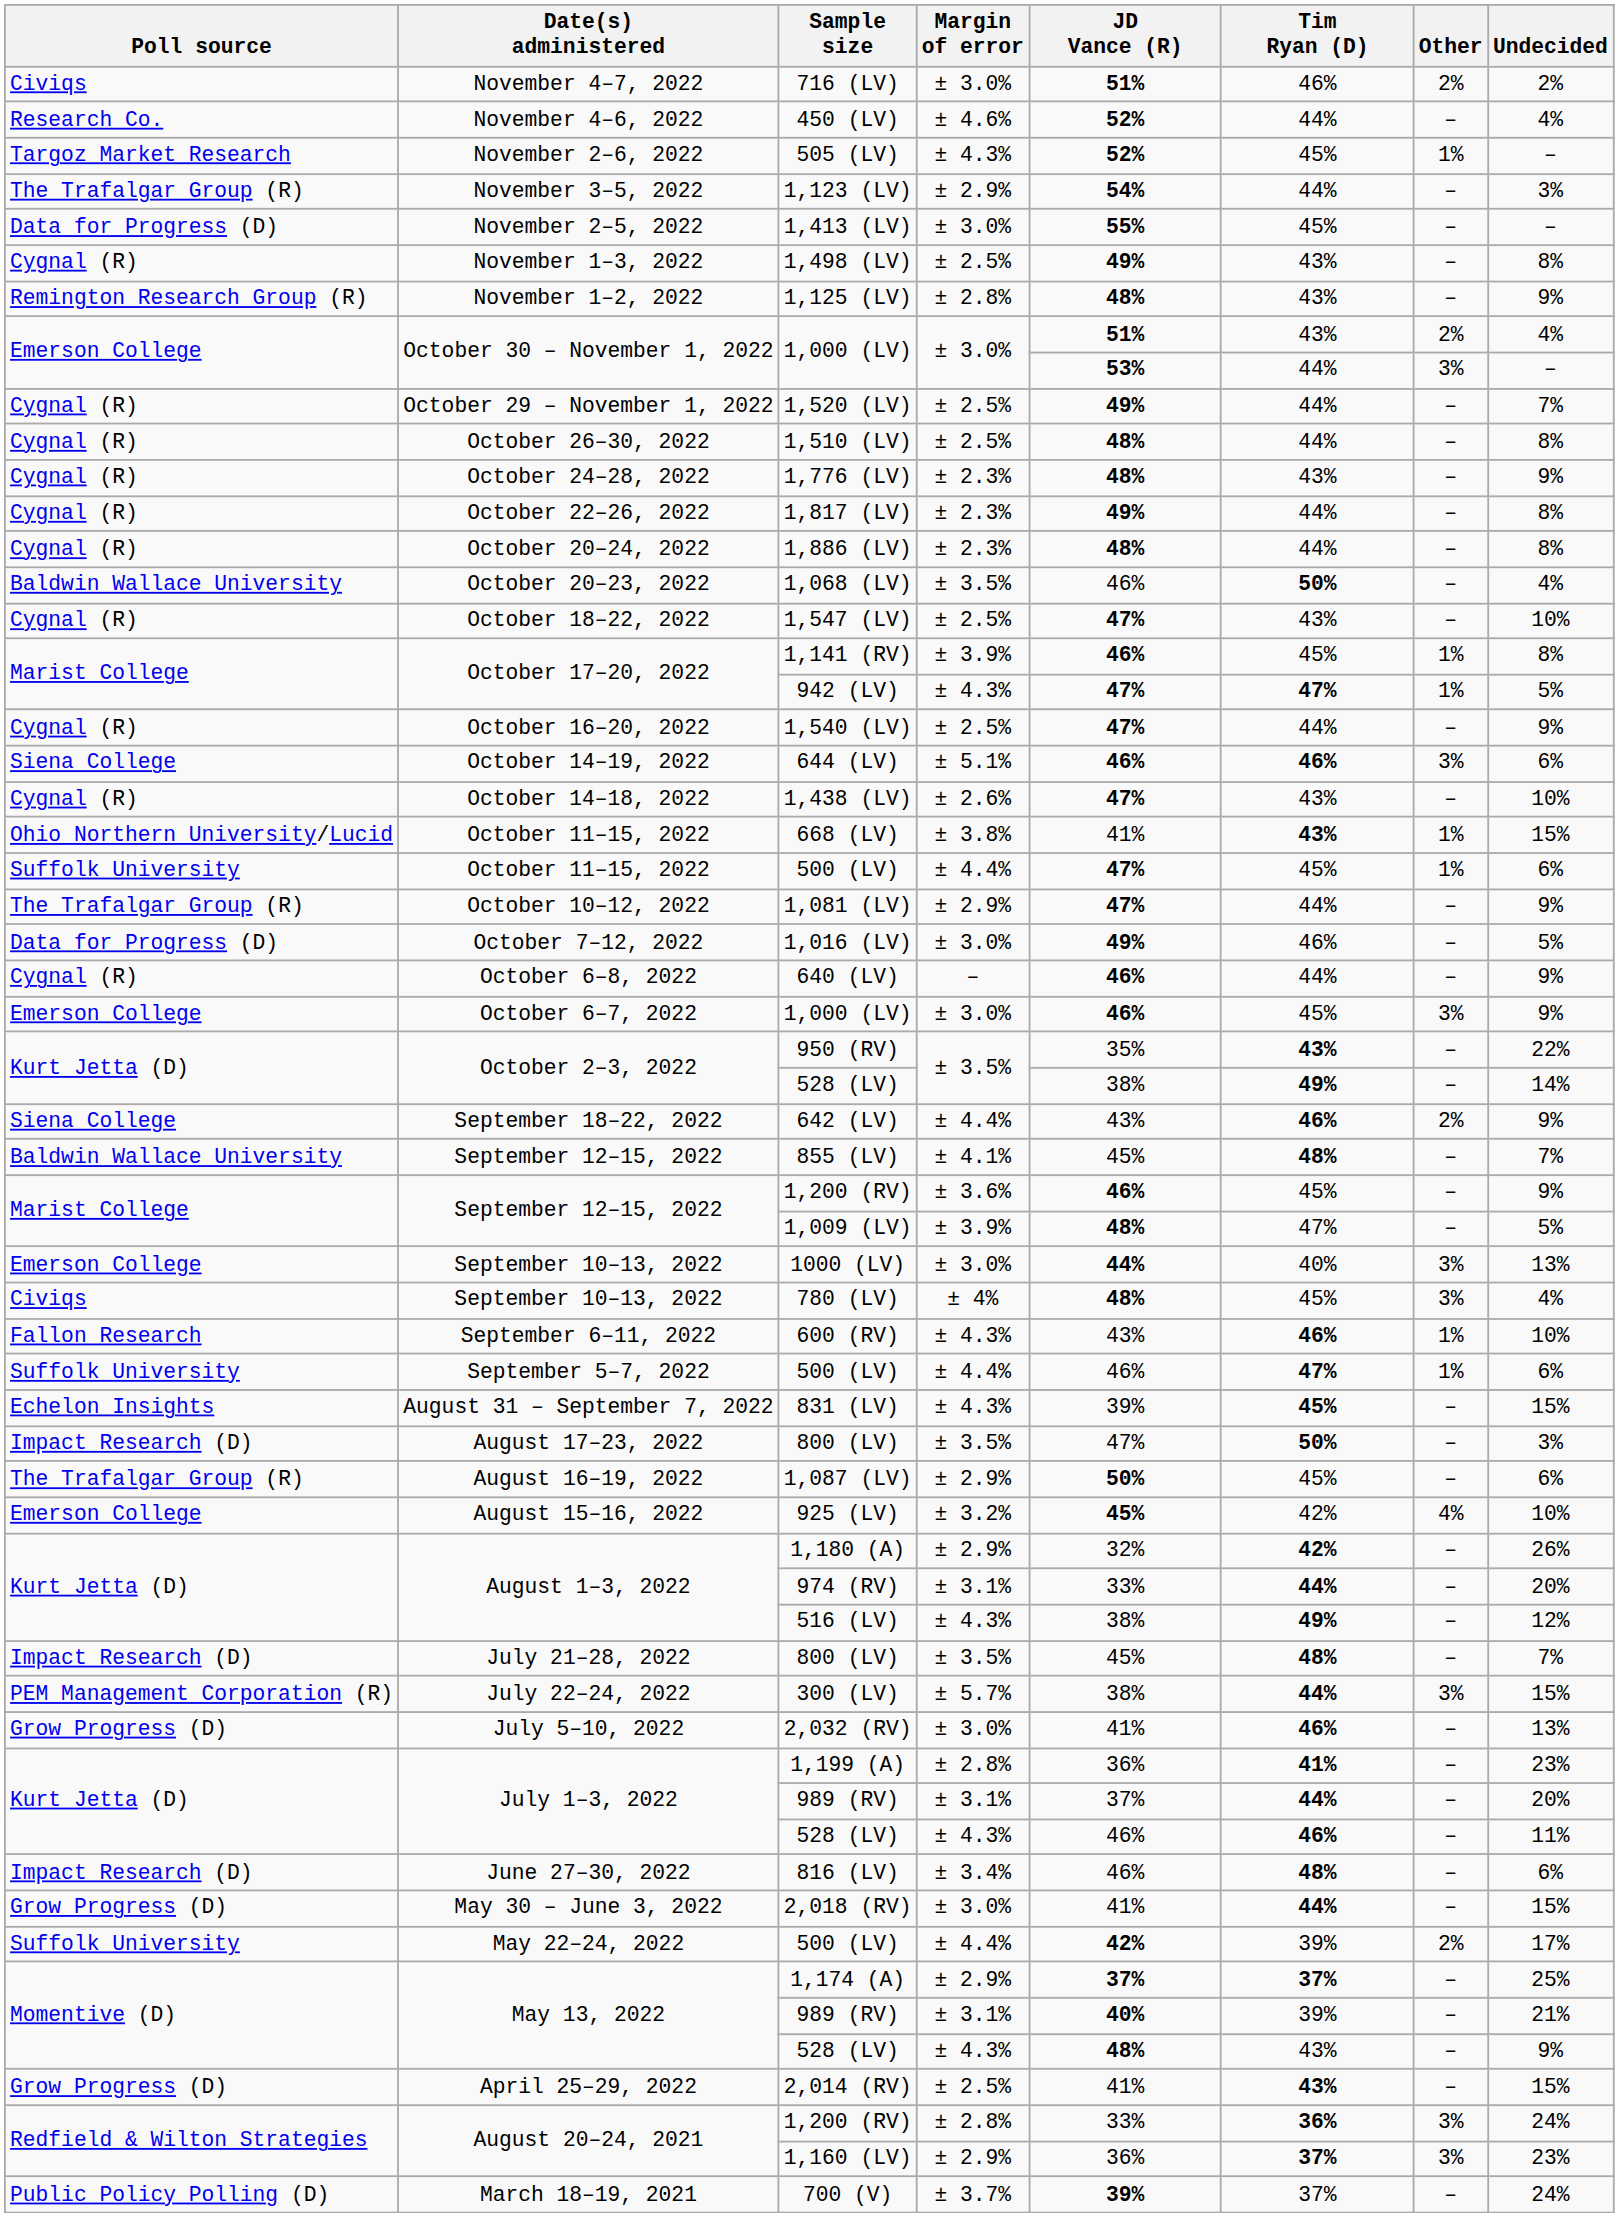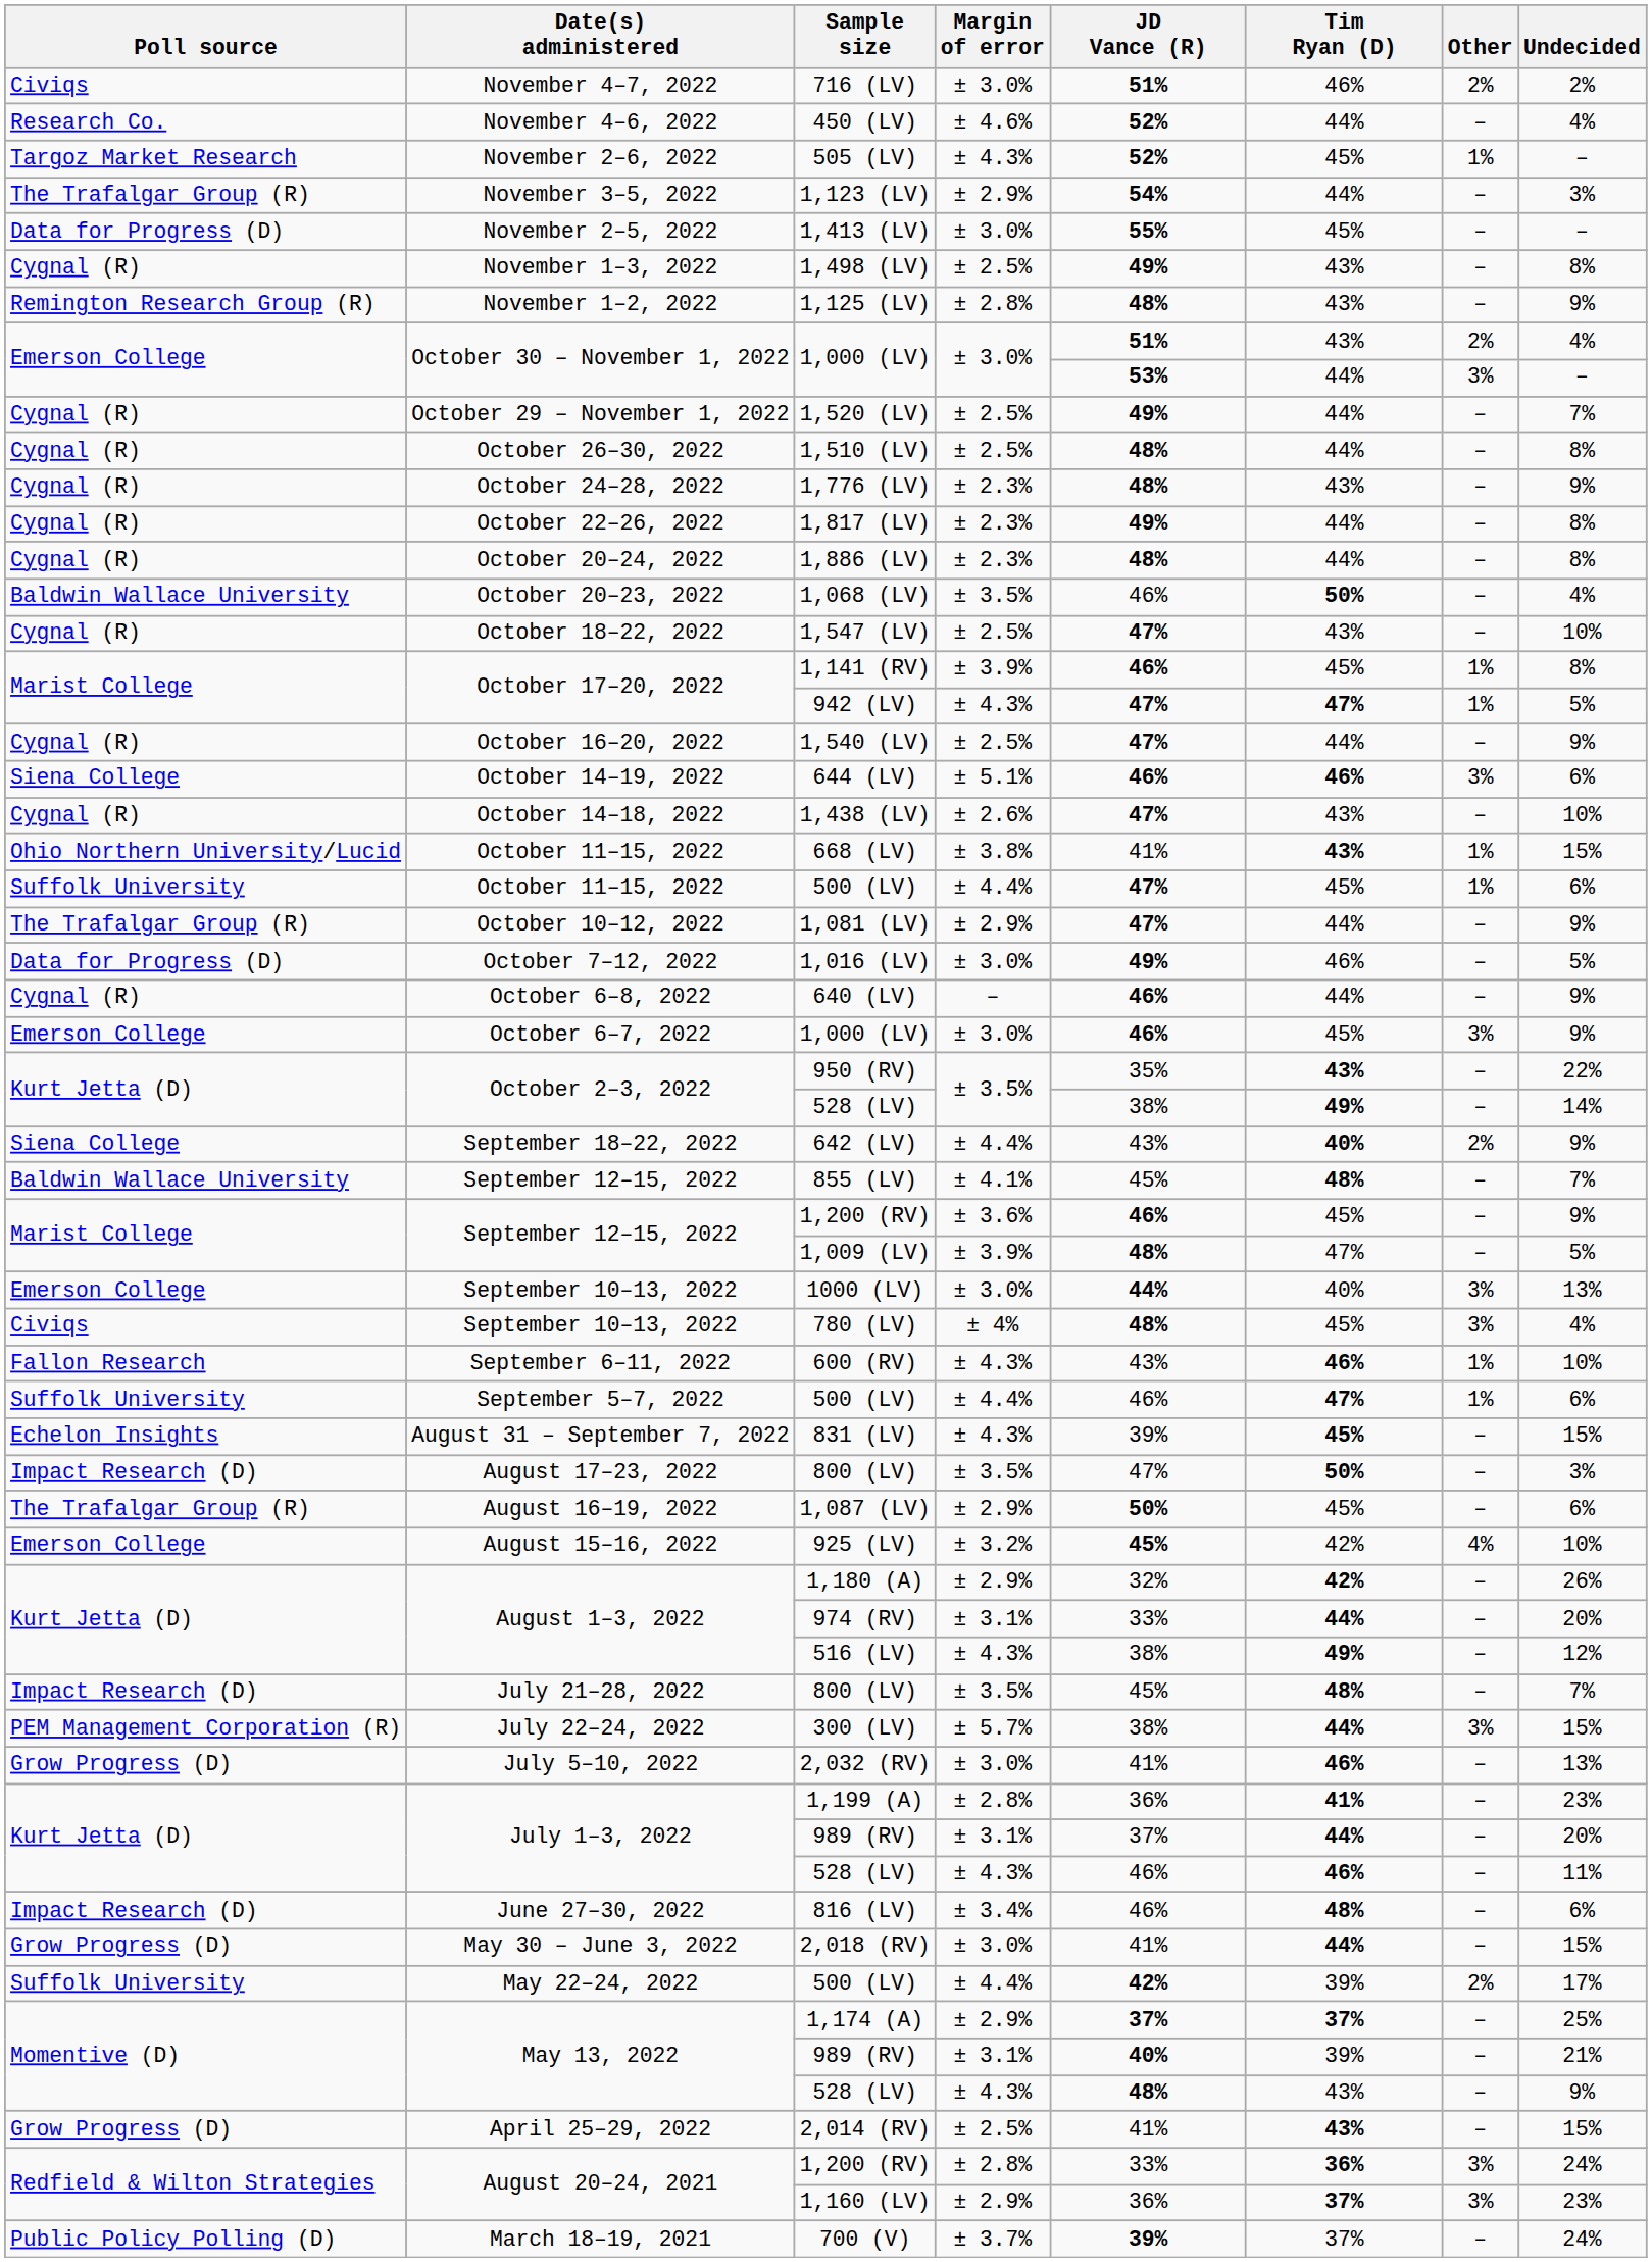642 (LV) | Tim Ryan (D): 46% -> 40%
